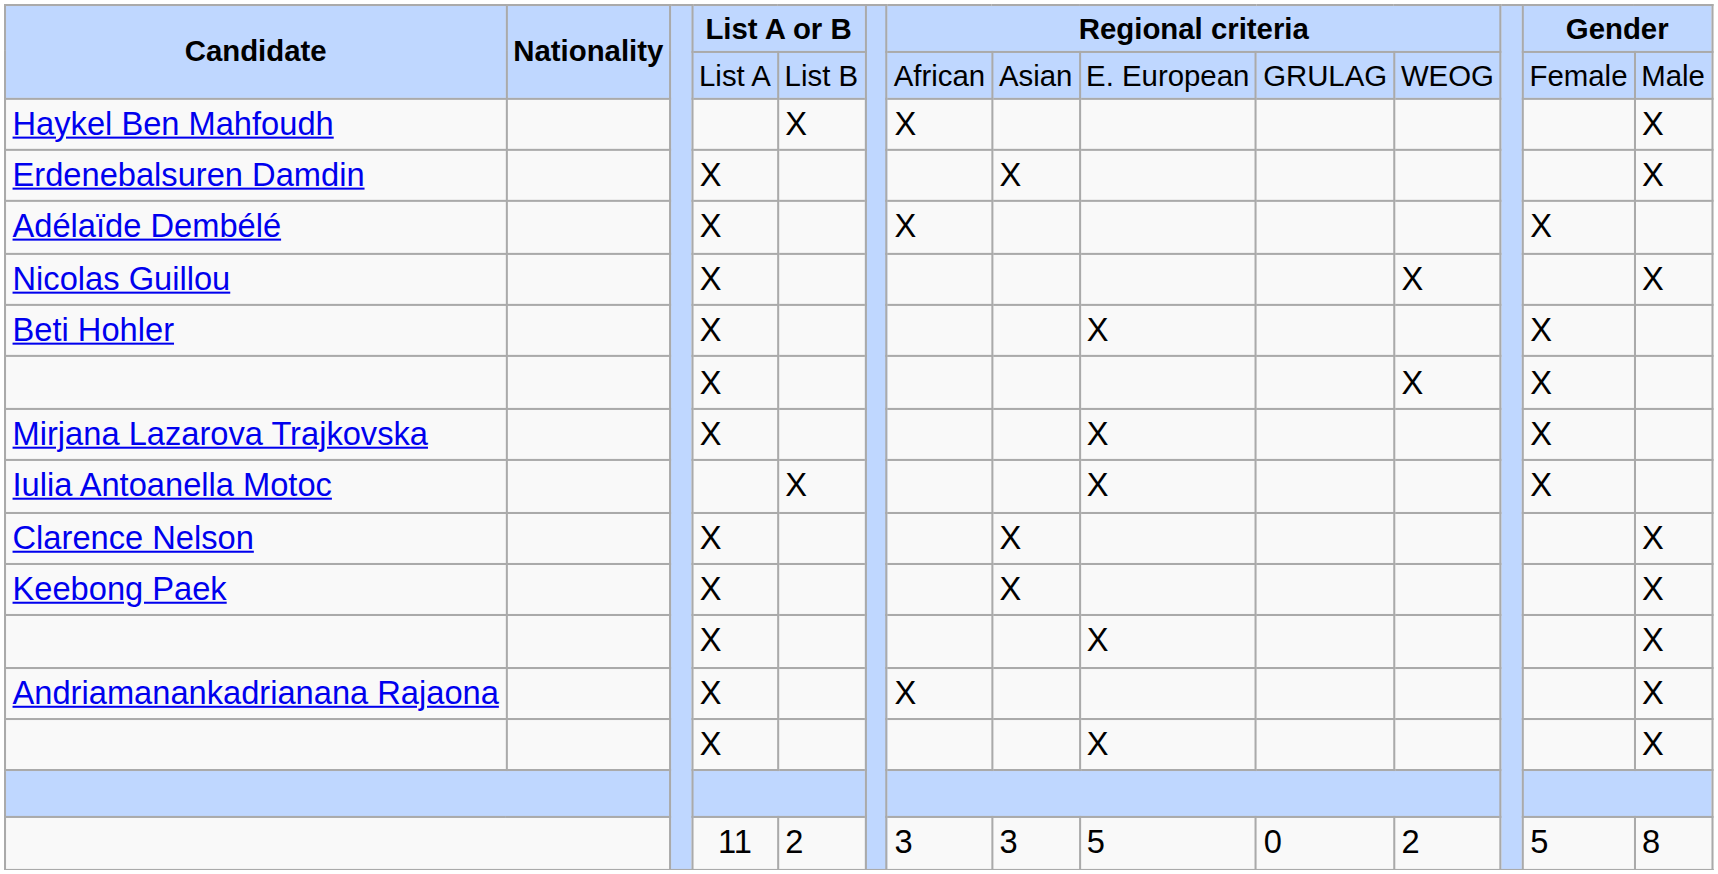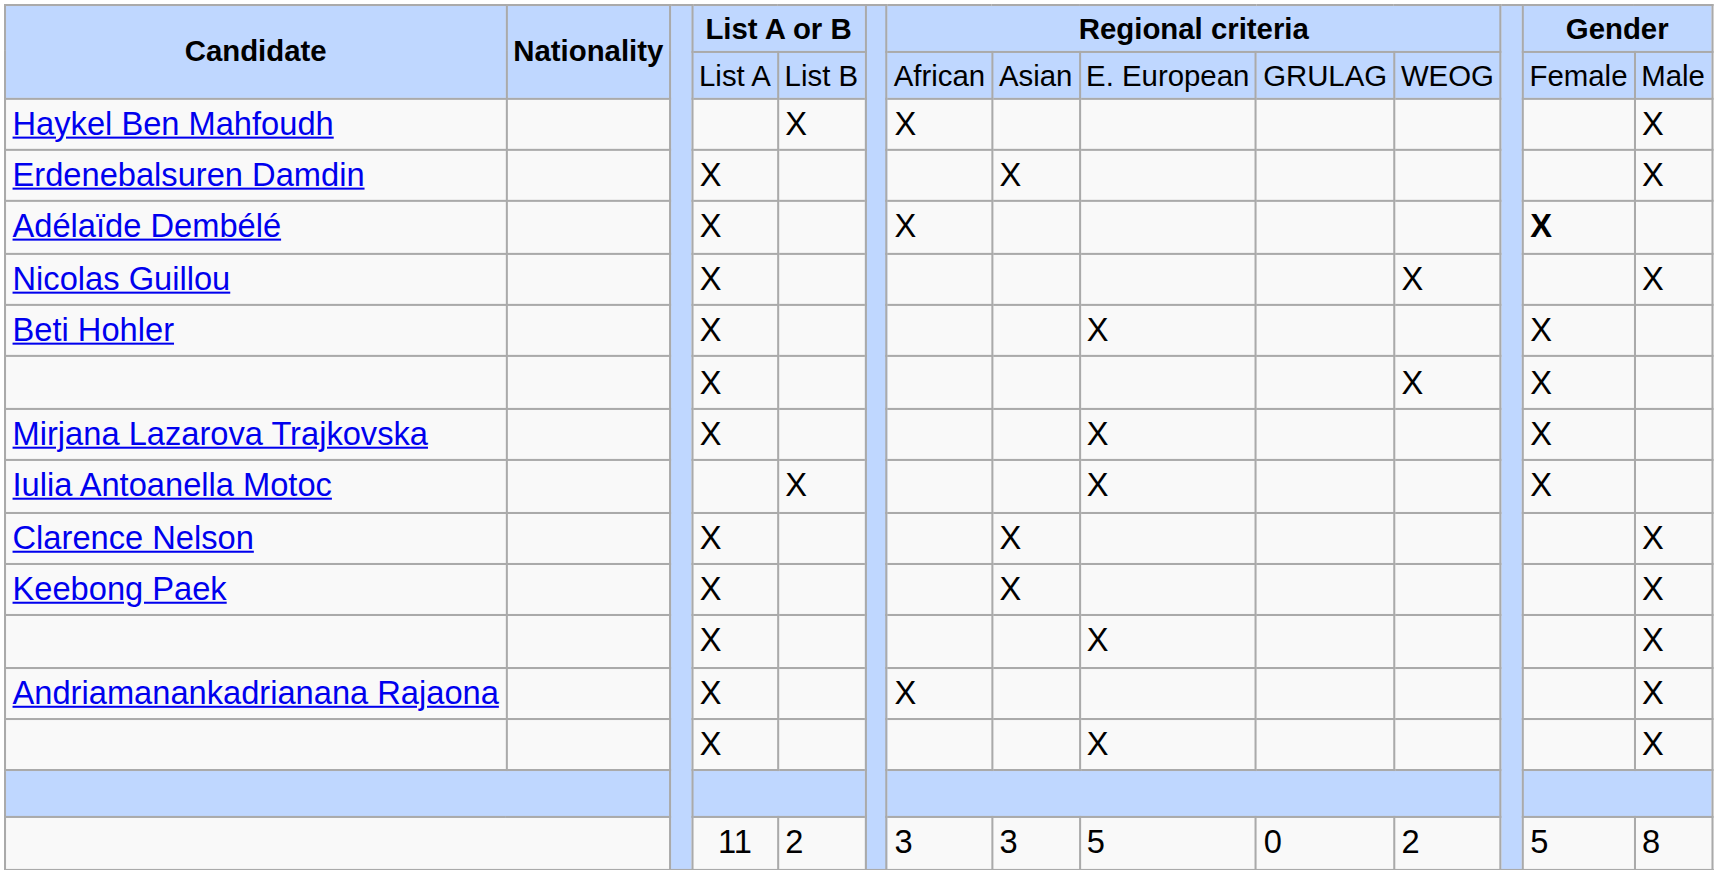Adélaïde Dembélé | column 13: normal -> bold
